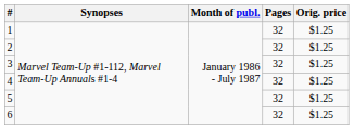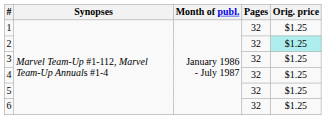2 | Orig. price: no background -> paleturquoise background
